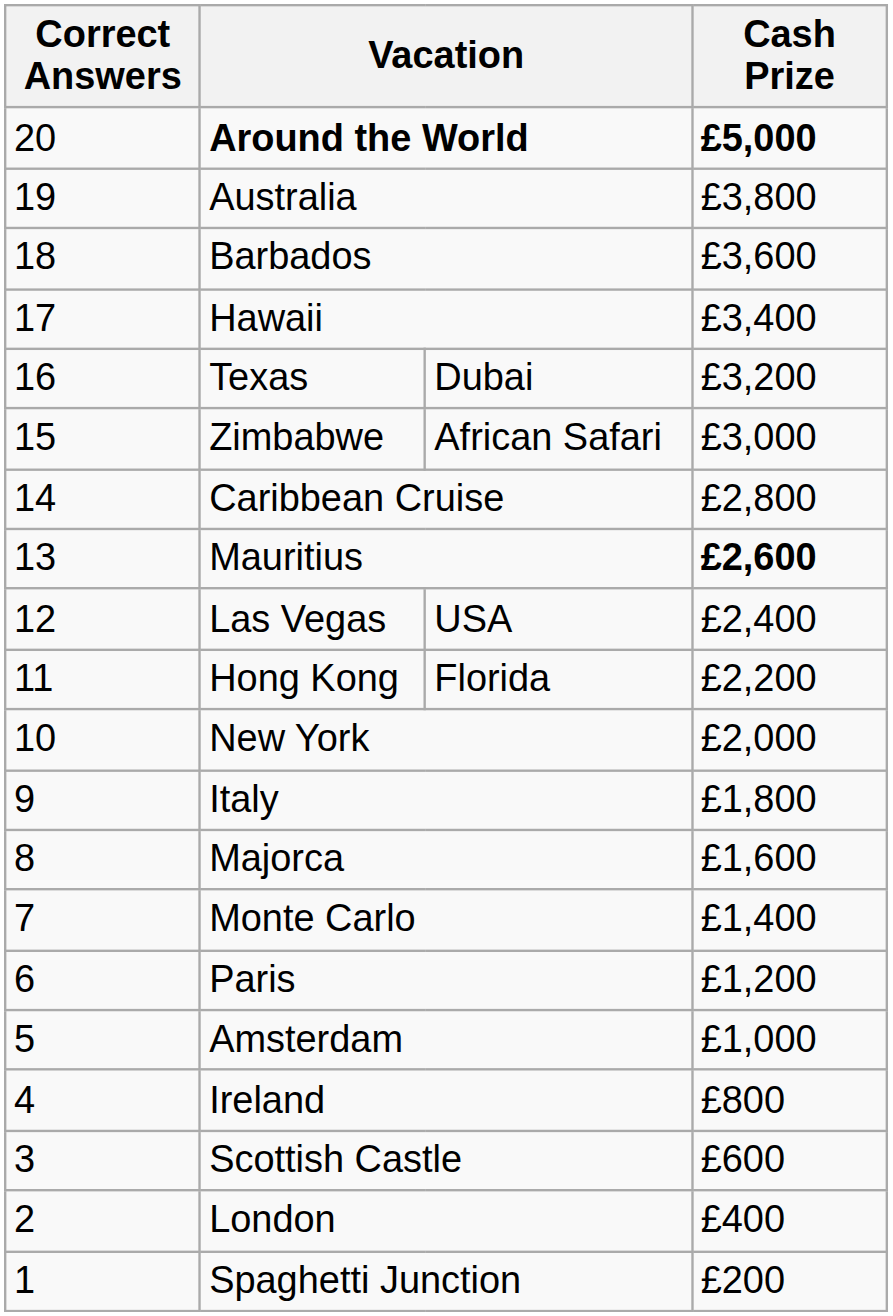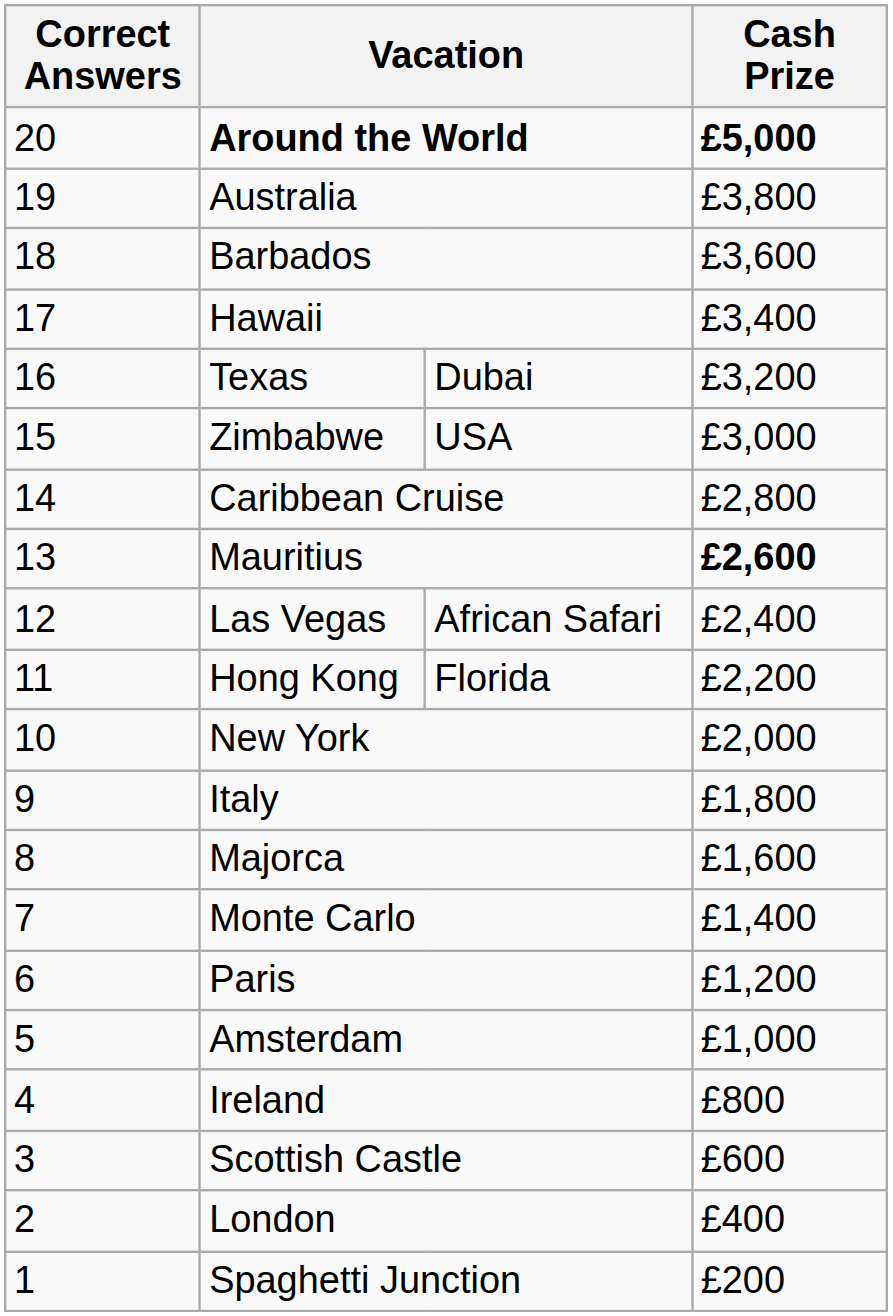Zimbabwe | column 3: African Safari -> USA
Las Vegas | column 3: USA -> African Safari
